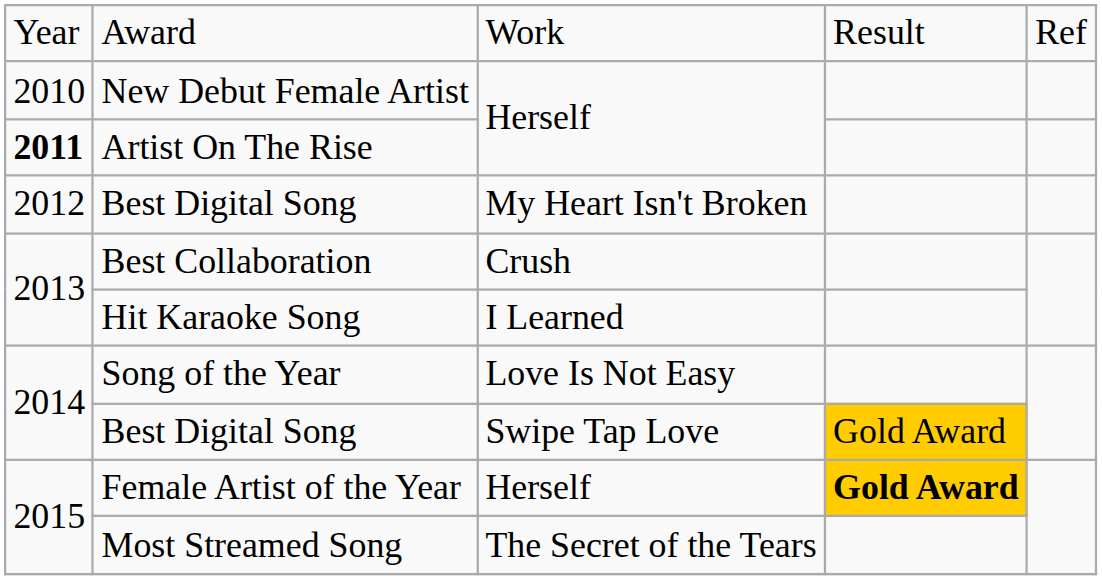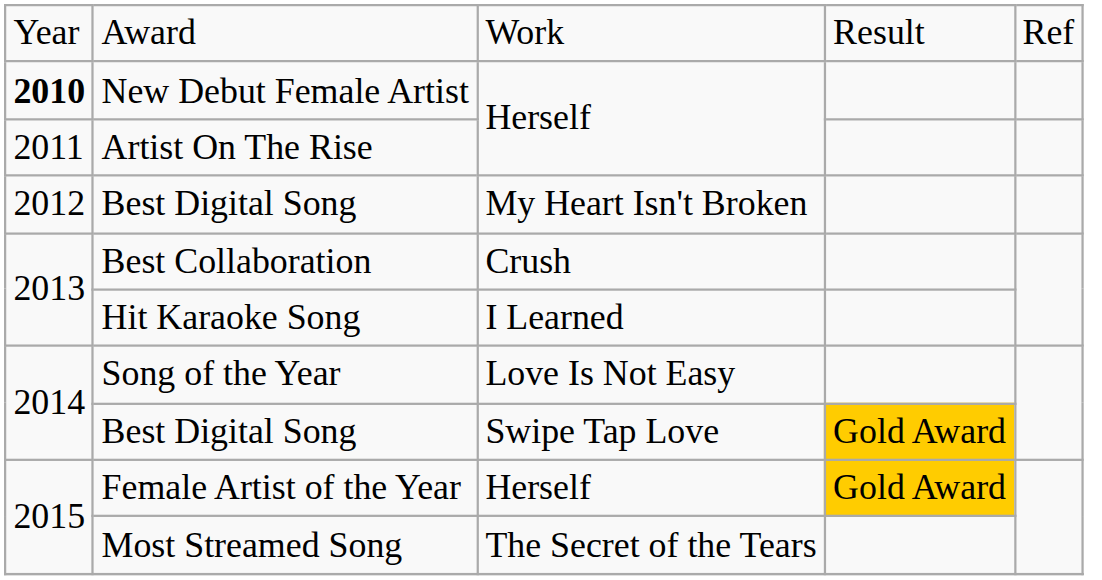New Debut Female Artist | column 1: normal -> bold
Artist On The Rise | column 1: bold -> normal
Female Artist of the Year | column 4: bold -> normal
